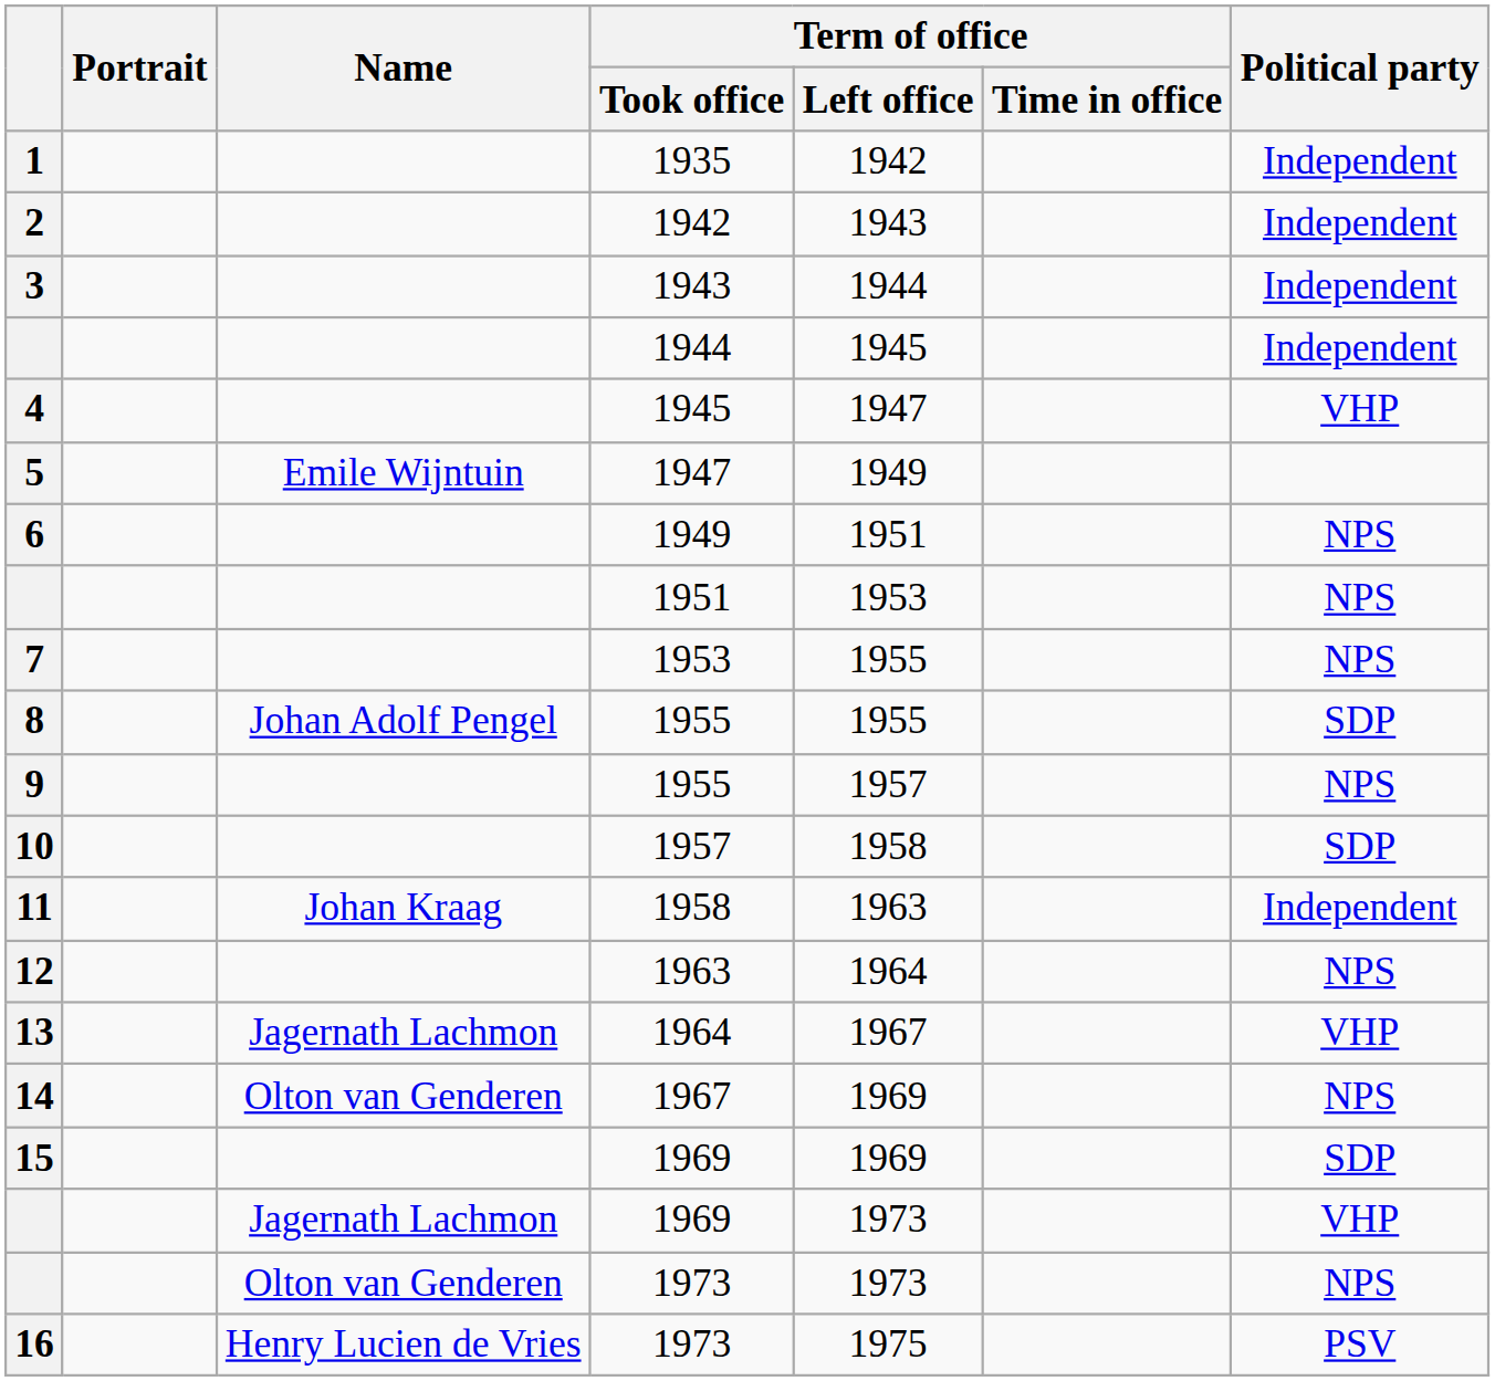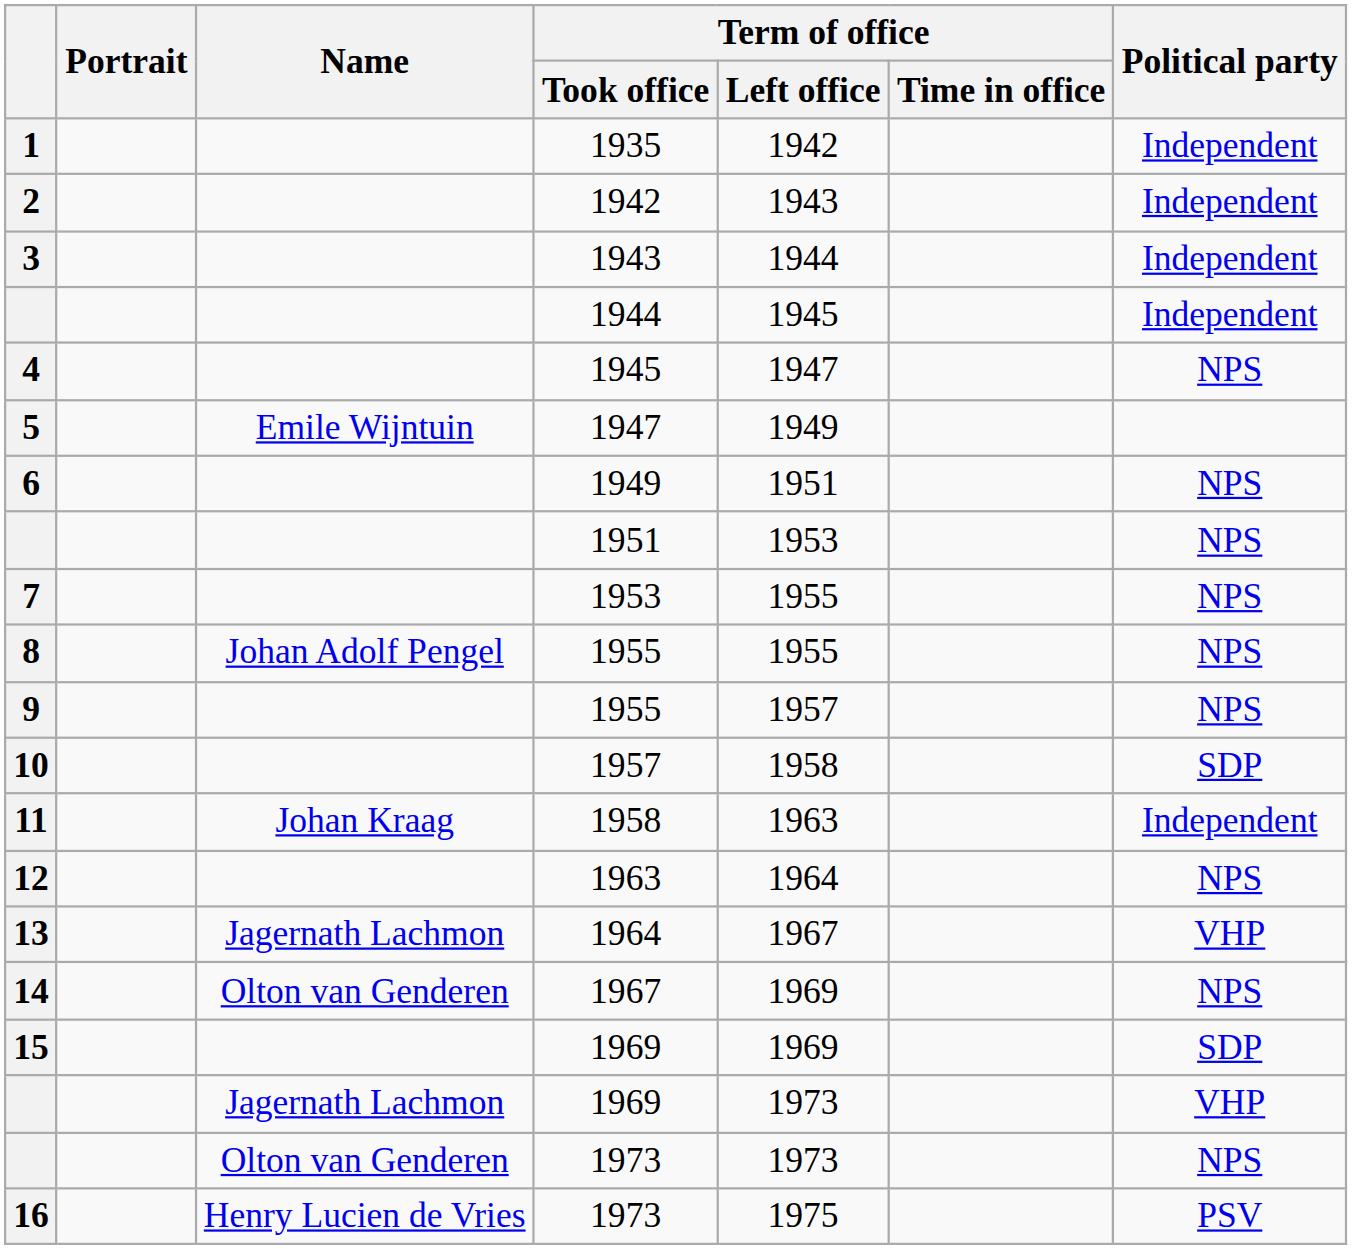4 | Political party: VHP -> NPS
8 | Political party: SDP -> NPS
